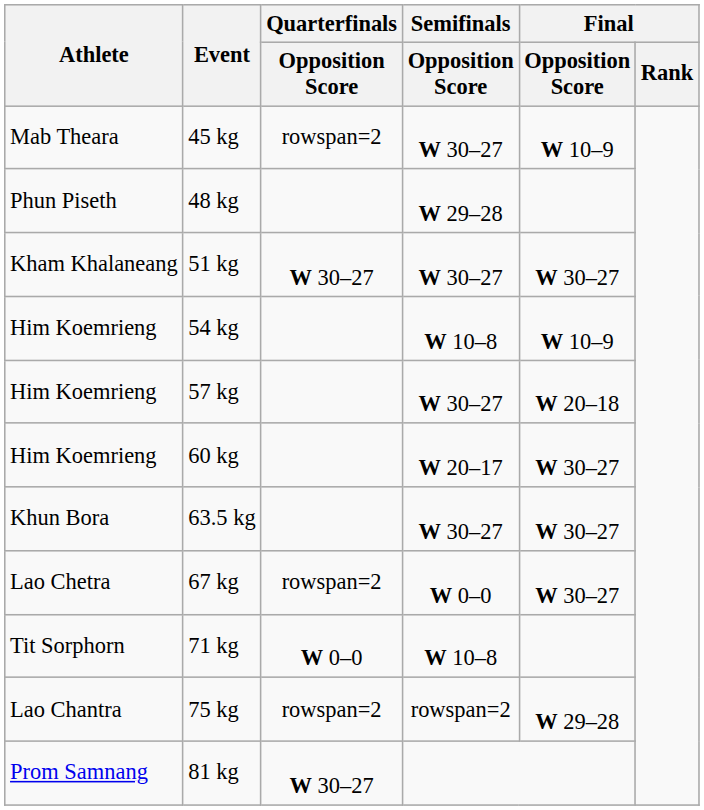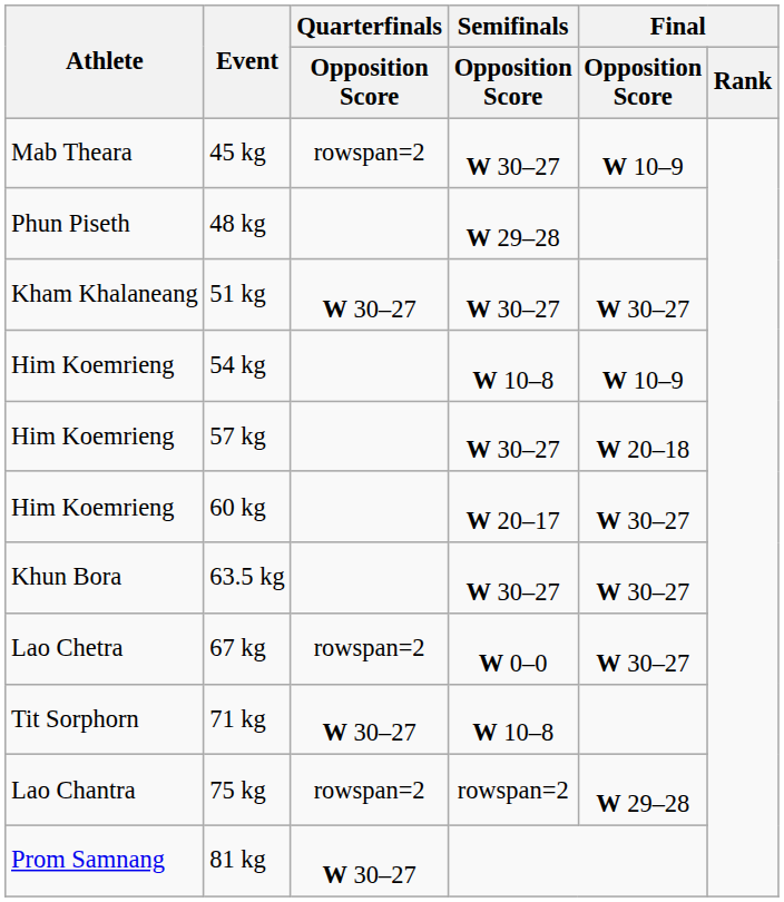71 kg | Quarterfinals / Opposition Score: W 0–0 -> W 30–27
